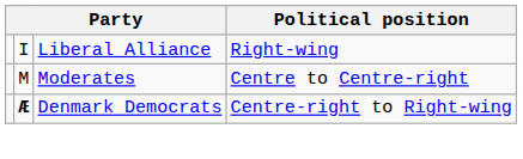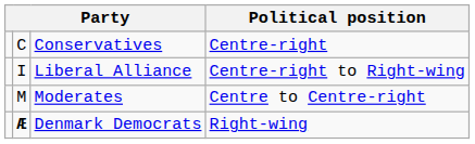+ row: C | Conservatives | Centre-right
Liberal Alliance | Political position: Right-wing -> Centre-right to Right-wing
Denmark Democrats | Political position: Centre-right to Right-wing -> Right-wing
